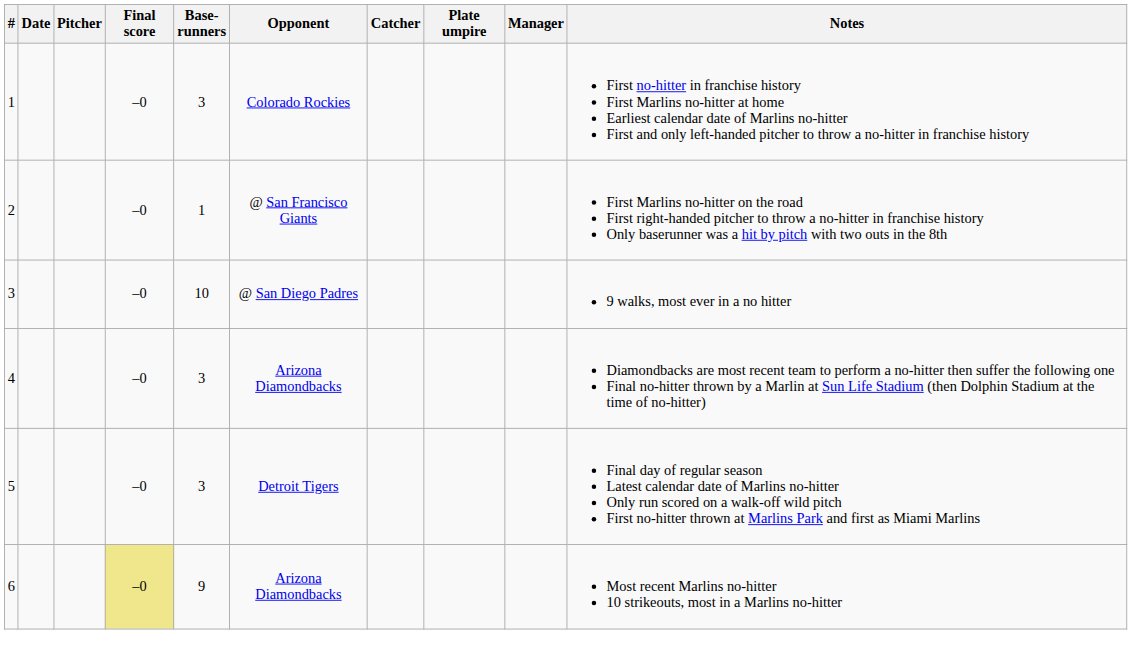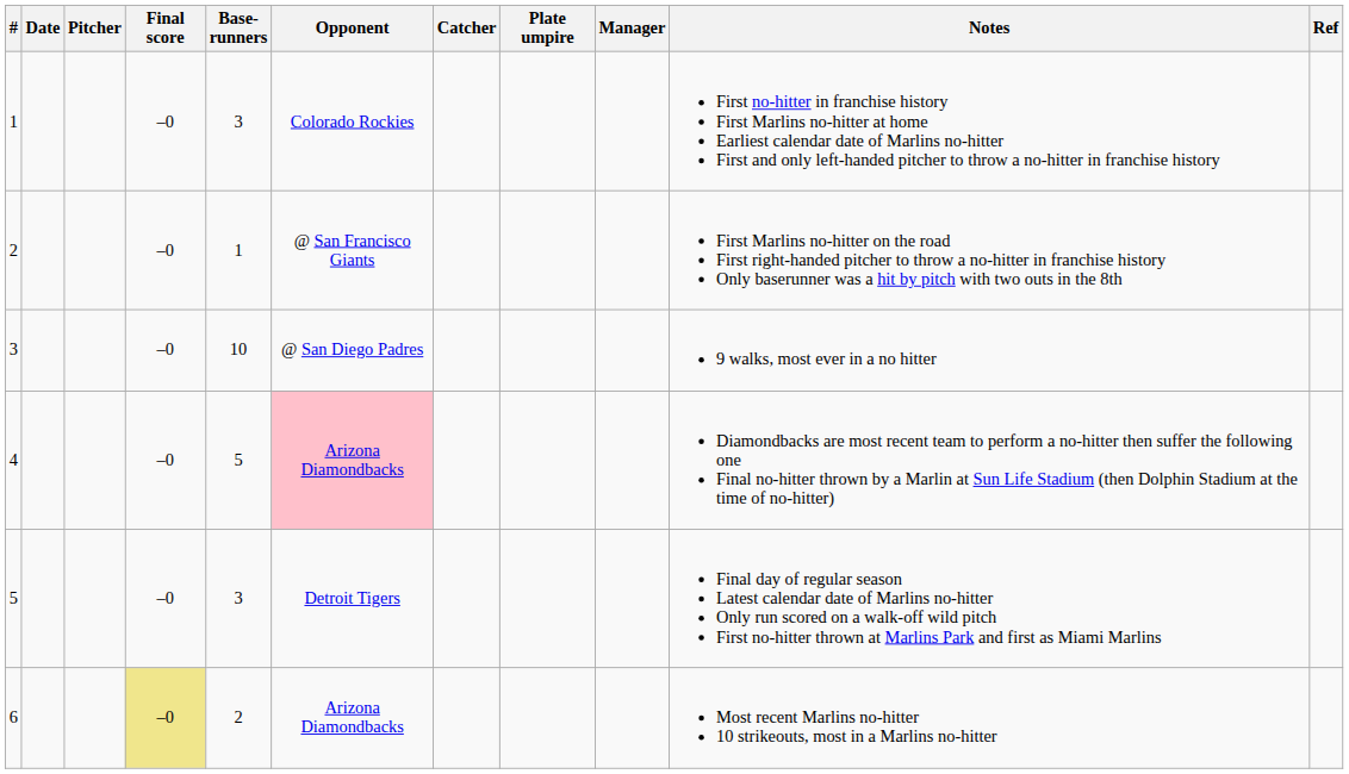+ column: Ref
4 | Base- runners: 3 -> 5
4 | Opponent: no background -> pink background
6 | Base- runners: 9 -> 2
